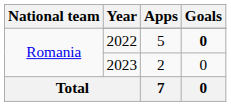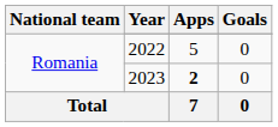2022 | Goals: bold -> normal
2023 | Apps: normal -> bold
